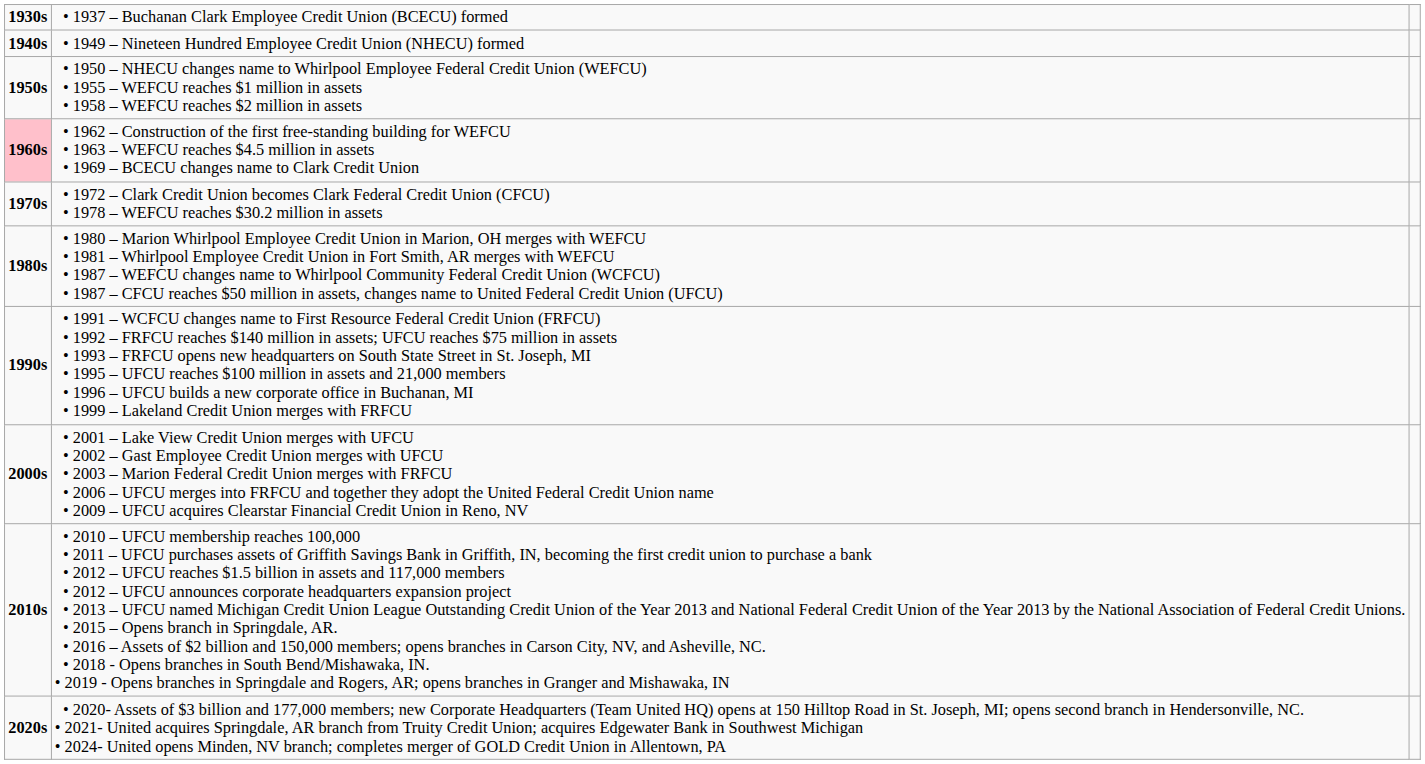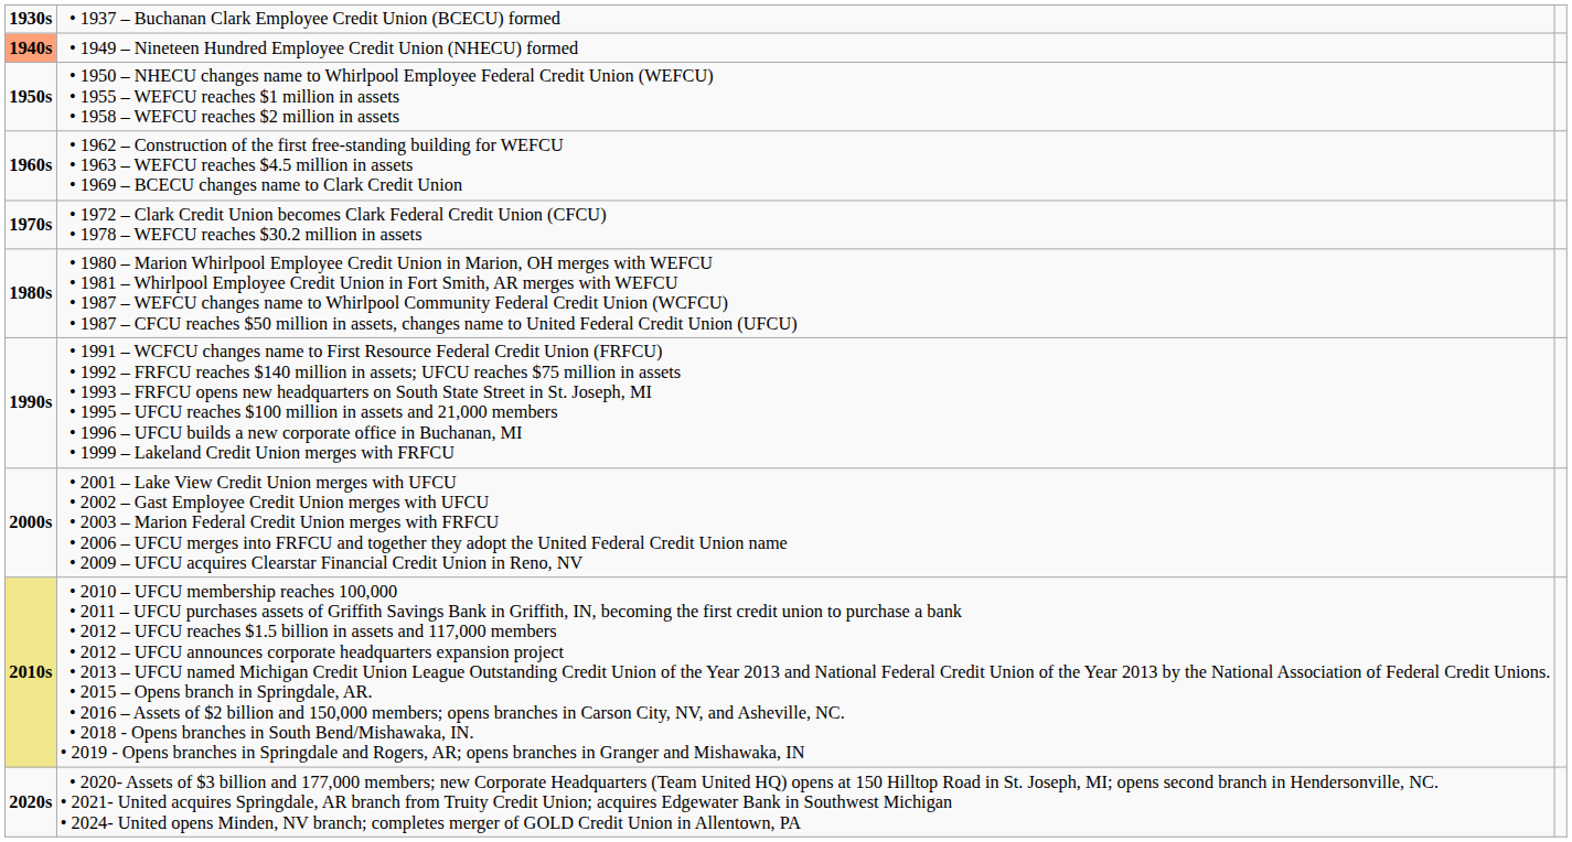row 2 | column 1: no background -> lightsalmon background
row 4 | column 1: pink background -> no background
row 9 | column 1: no background -> khaki background
